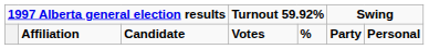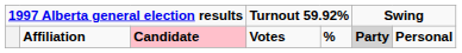Affiliation | column 3: no background -> pink background
Affiliation | column 6: no background -> lightgrey background
